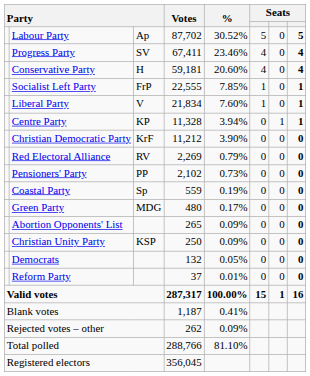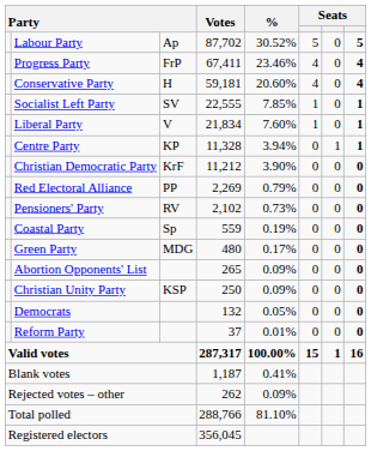Progress Party | column 3: SV -> FrP
Socialist Left Party | column 3: FrP -> SV
Red Electoral Alliance | column 3: RV -> PP
Pensioners' Party | column 3: PP -> RV
